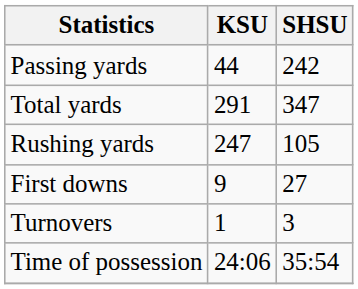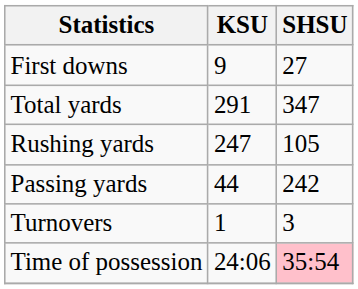rows swapped: First downs <-> Passing yards
Time of possession | SHSU: no background -> pink background
